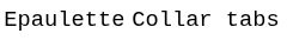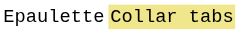Epaulette | column 2: no background -> khaki background
